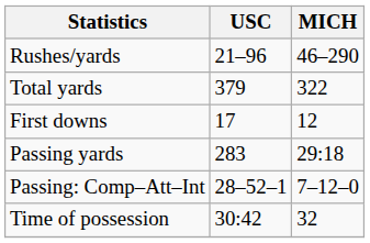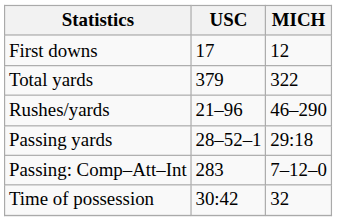rows swapped: First downs <-> Rushes/yards
Passing yards | USC: 283 -> 28–52–1
Passing: Comp–Att–Int | USC: 28–52–1 -> 283
